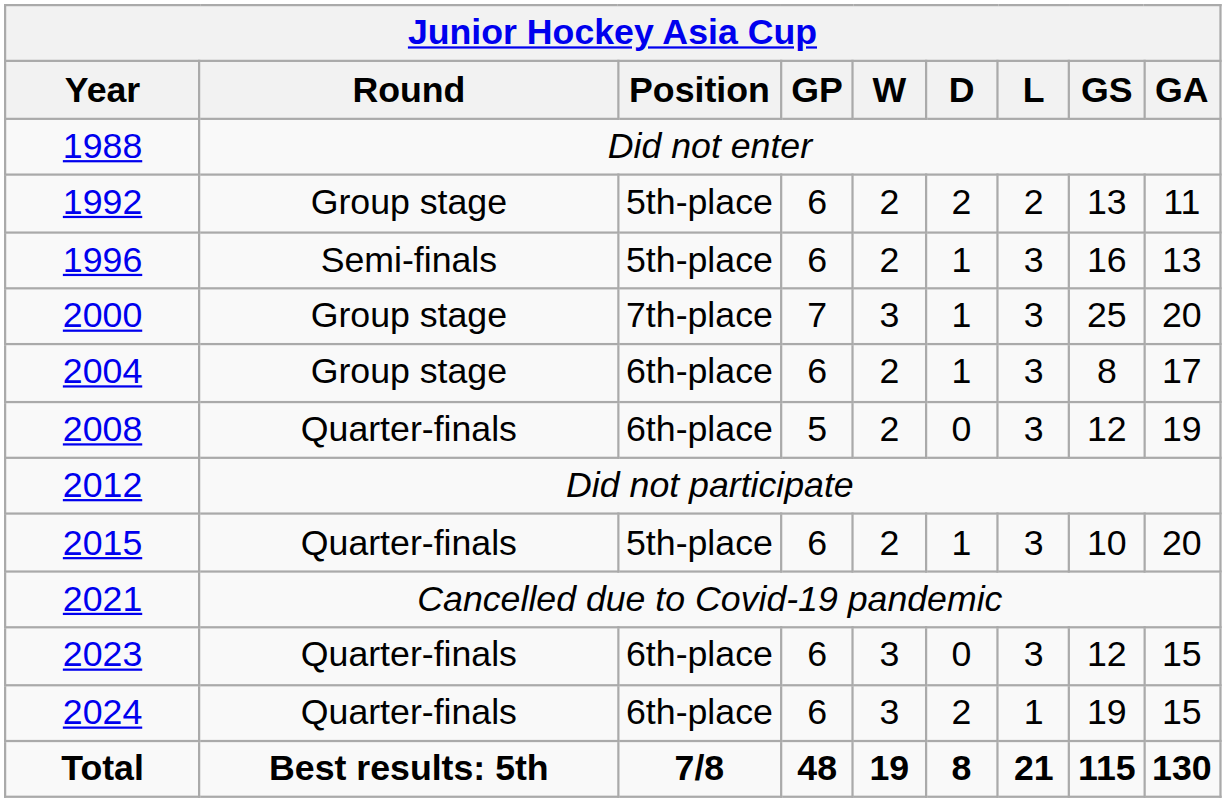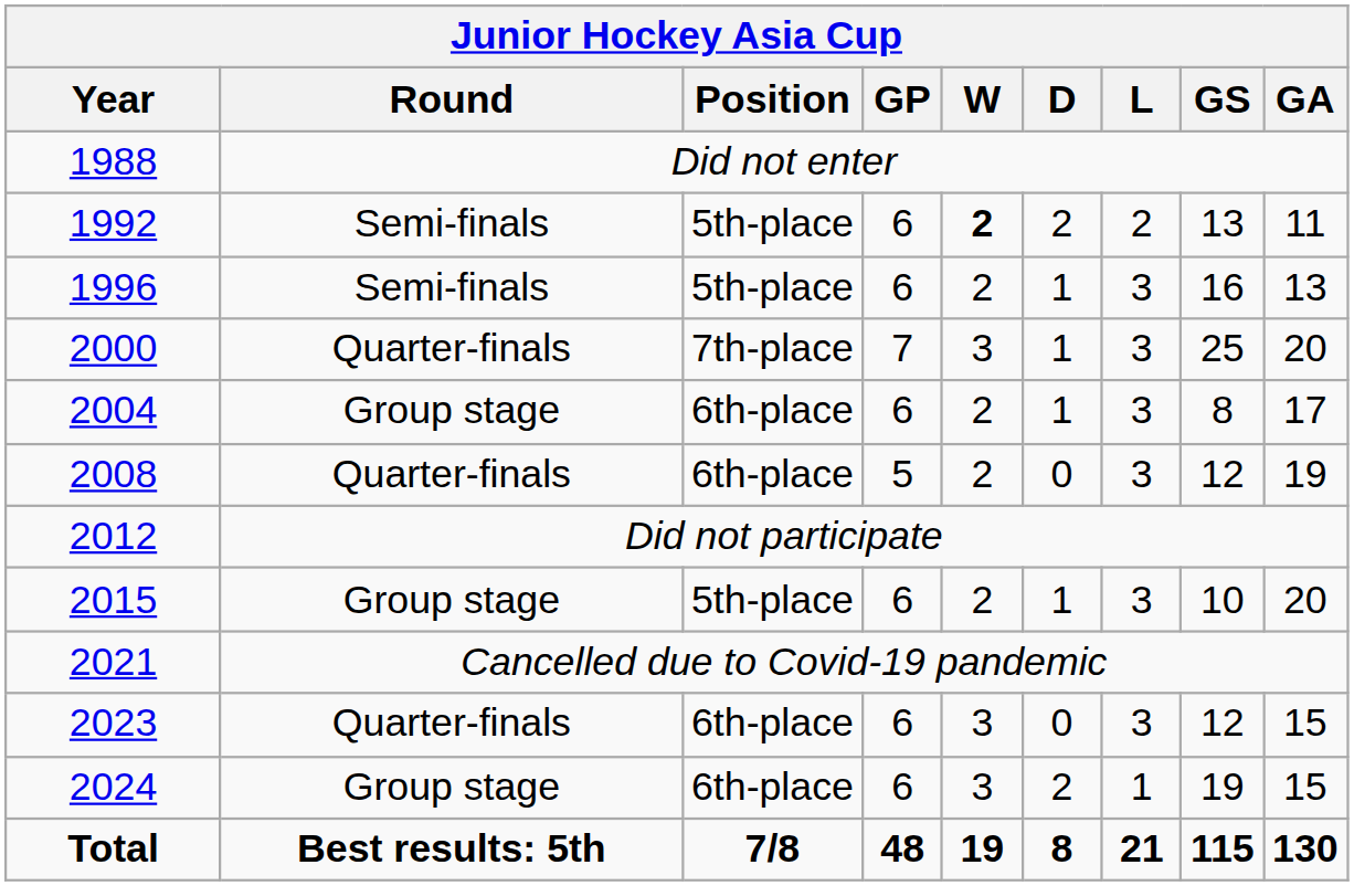1992 | Round: Group stage -> Semi-finals
1992 | W: normal -> bold
2000 | Round: Group stage -> Quarter-finals
2015 | Round: Quarter-finals -> Group stage
2024 | Round: Quarter-finals -> Group stage
